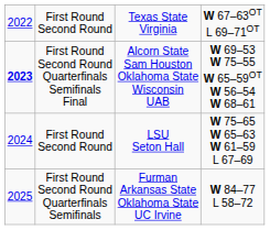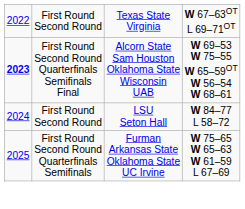First Round Second Round / LSU Seton Hall | column 4: W 75–65 W 65–63 W 61–59 L 67–69 -> W 84–77 L 58–72
First Round Second Round Quarterfinals Semifinals | column 4: W 84–77 L 58–72 -> W 75–65 W 65–63 W 61–59 L 67–69
